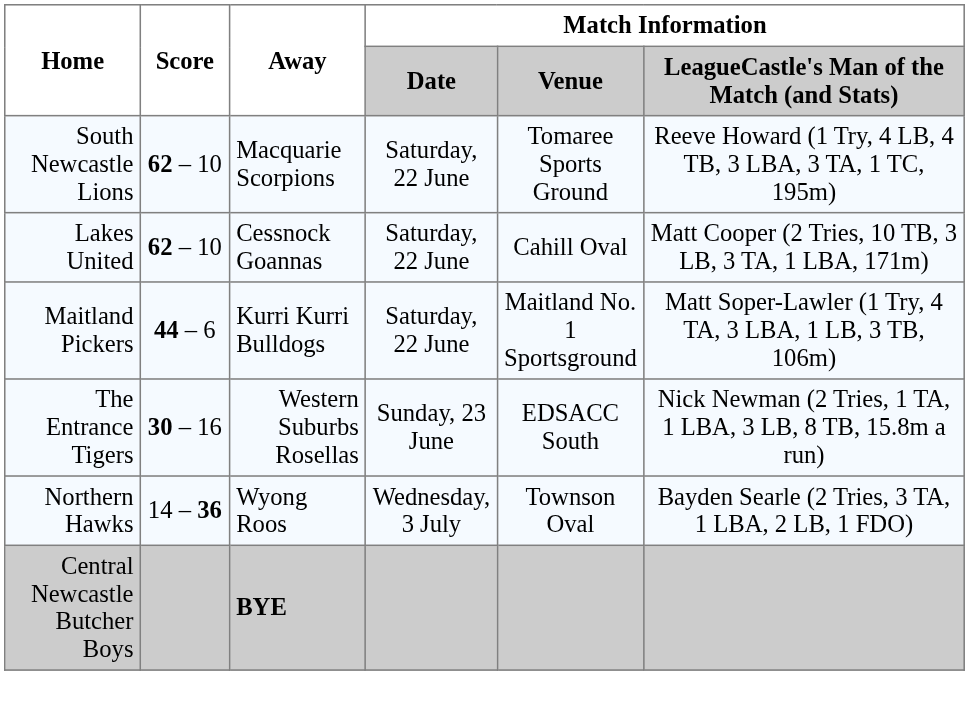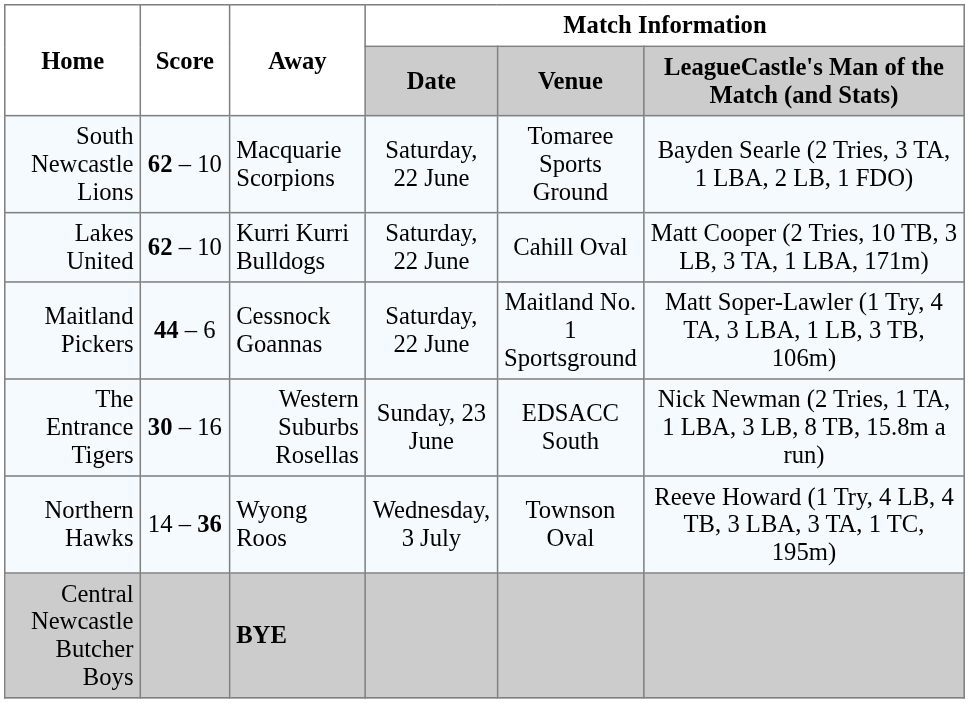South Newcastle Lions | column 6: Reeve Howard (1 Try, 4 LB, 4 TB, 3 LBA, 3 TA, 1 TC, 195m) -> Bayden Searle (2 Tries, 3 TA, 1 LBA, 2 LB, 1 FDO)
Lakes United | Away: Cessnock Goannas -> Kurri Kurri Bulldogs
Maitland Pickers | Away: Kurri Kurri Bulldogs -> Cessnock Goannas
Northern Hawks | column 6: Bayden Searle (2 Tries, 3 TA, 1 LBA, 2 LB, 1 FDO) -> Reeve Howard (1 Try, 4 LB, 4 TB, 3 LBA, 3 TA, 1 TC, 195m)
